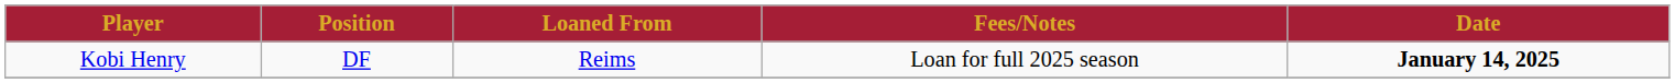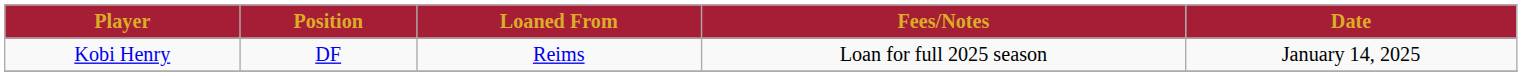Kobi Henry | Date: bold -> normal
